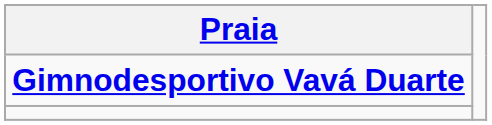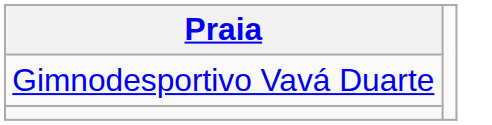Gimnodesportivo Vavá Duarte | Praia: bold -> normal
